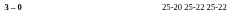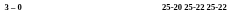row 1 | column 2: normal -> bold
